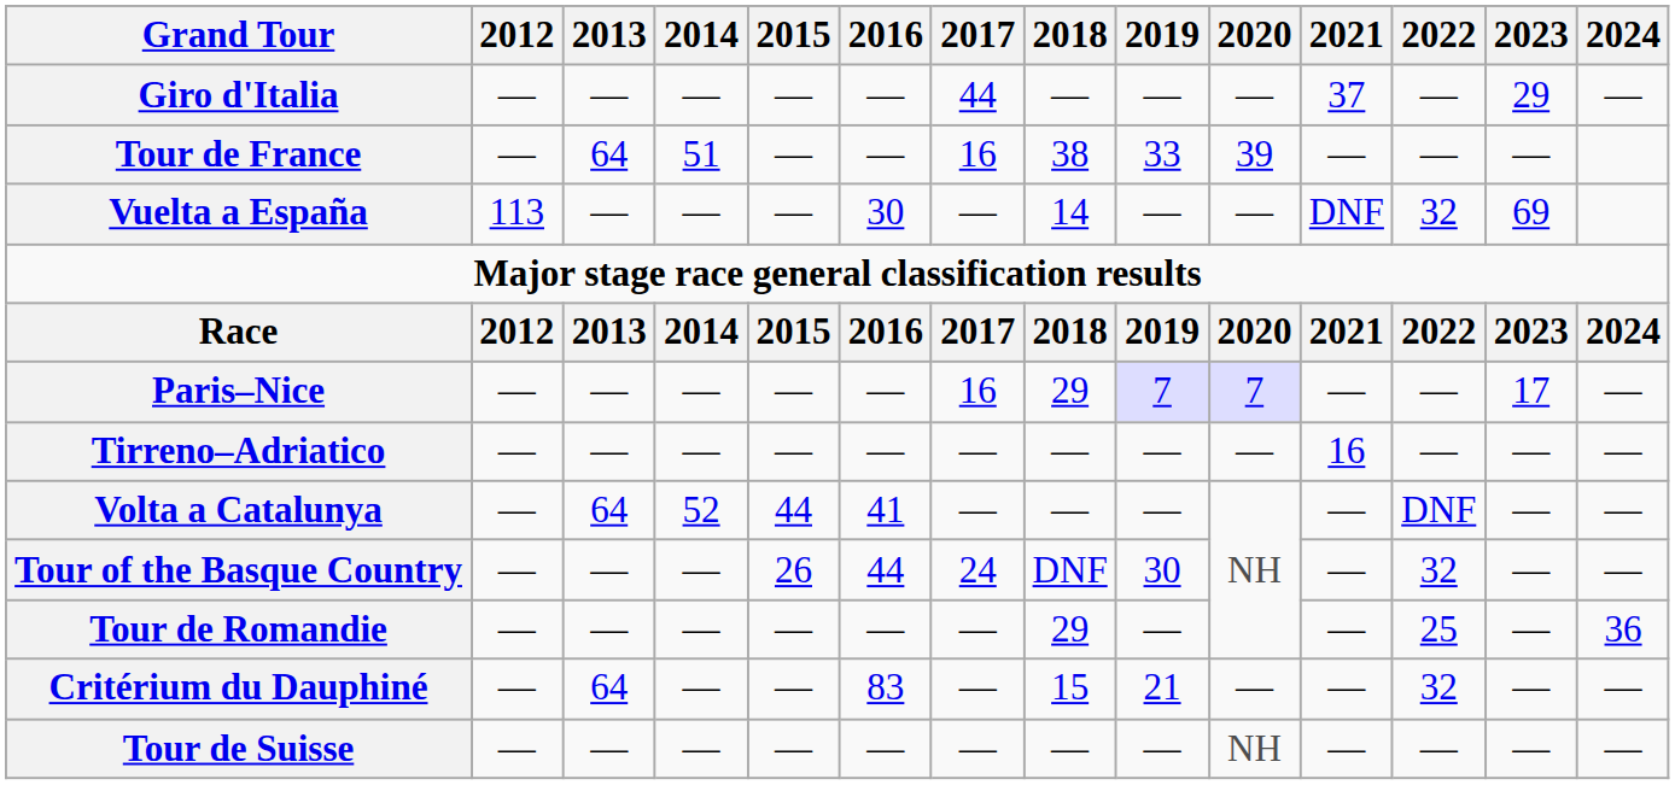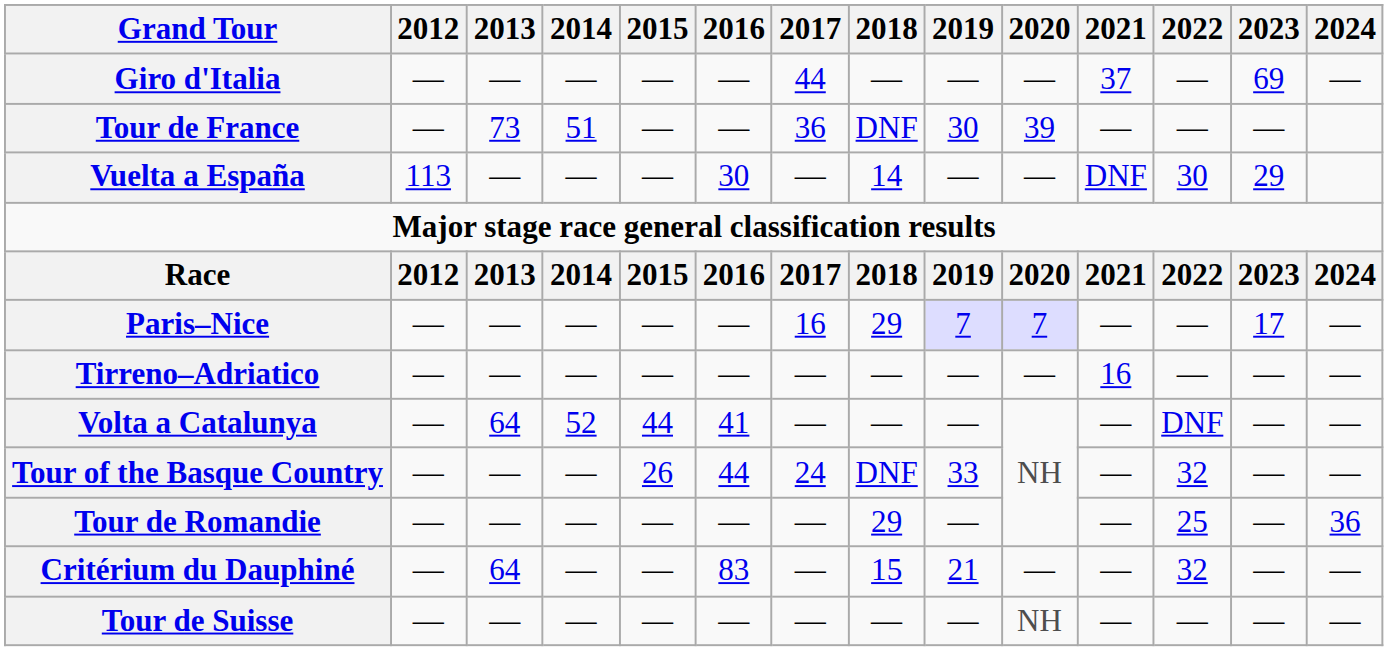Giro d'Italia | 2023: 29 -> 69
Tour de France | 2013: 64 -> 73
Tour de France | 2017: 16 -> 36
Tour de France | 2018: 38 -> DNF
Tour de France | 2019: 33 -> 30
Vuelta a España | 2022: 32 -> 30
Vuelta a España | 2023: 69 -> 29
Tour of the Basque Country | 2019: 30 -> 33
